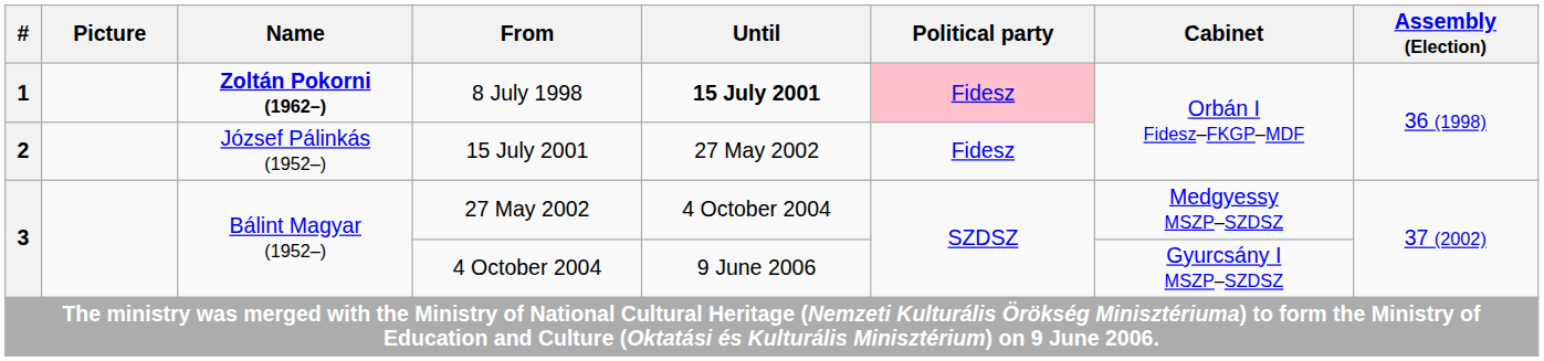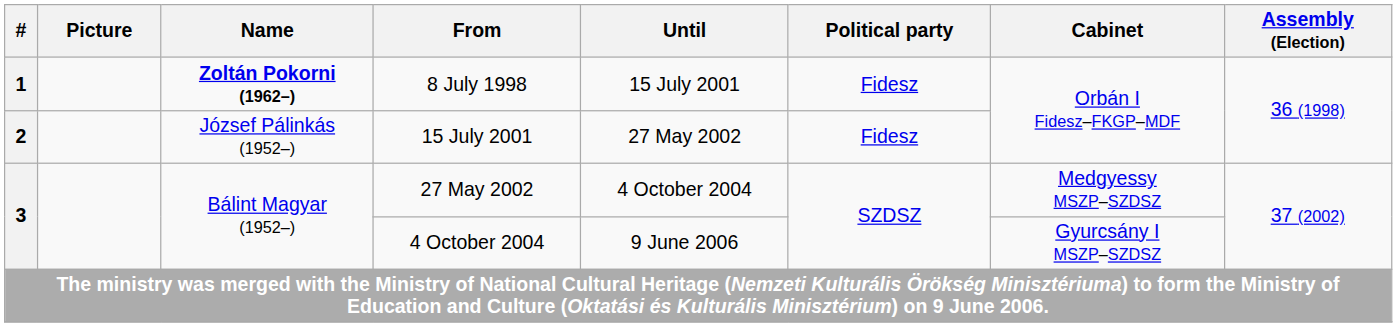8 July 1998 | Until: bold -> normal
8 July 1998 | Political party: pink background -> no background
